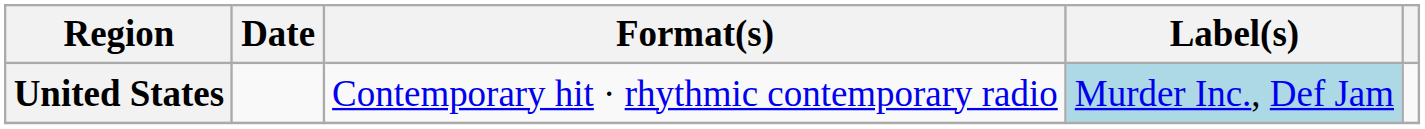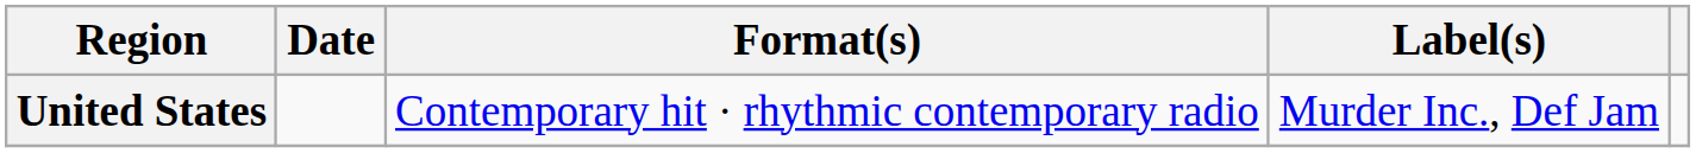United States | Label(s): lightblue background -> no background
